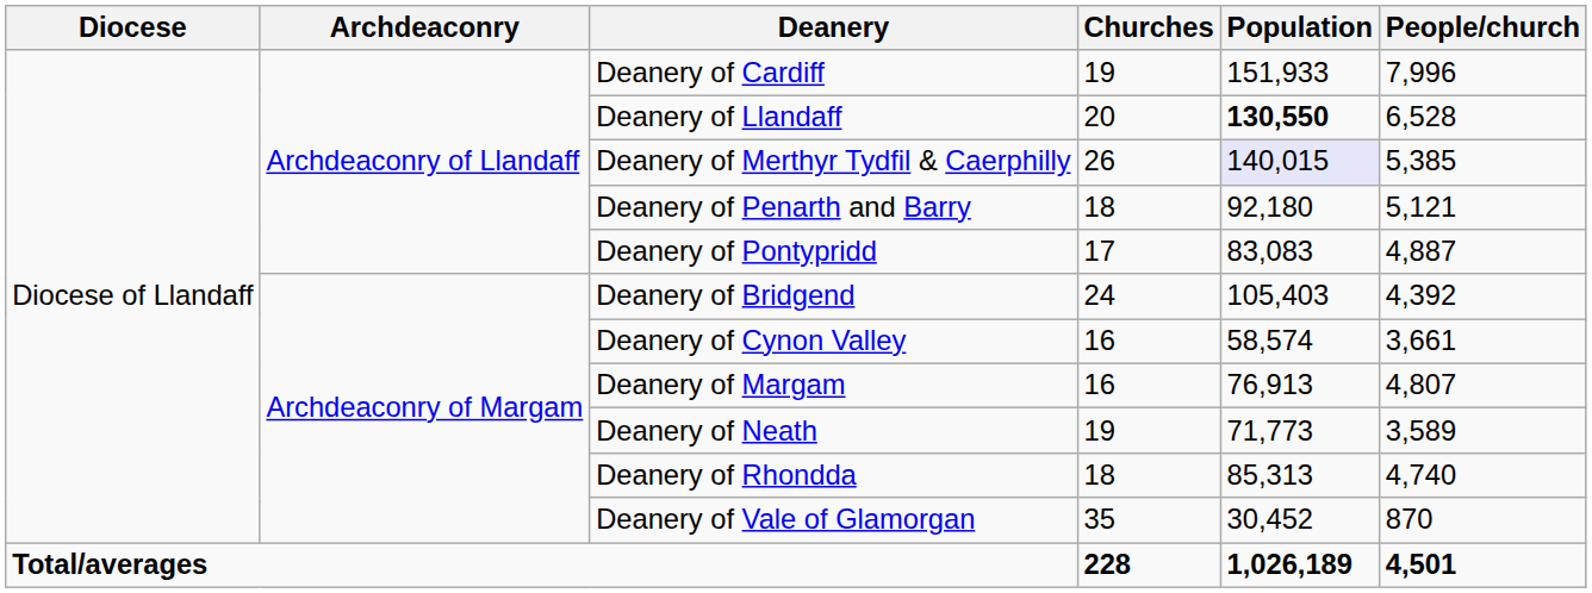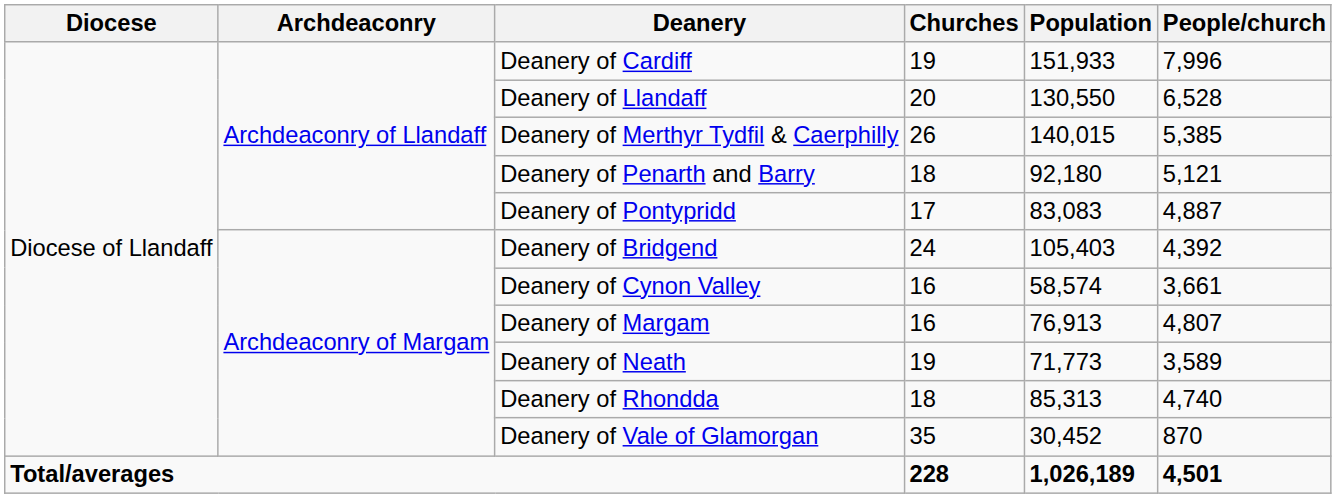Deanery of Llandaff | Population: bold -> normal
Deanery of Merthyr Tydfil & Caerphilly | Population: lavender background -> no background
